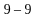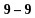row 1 | column 1: normal -> bold
